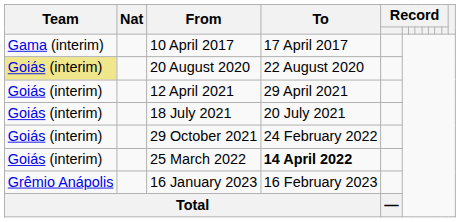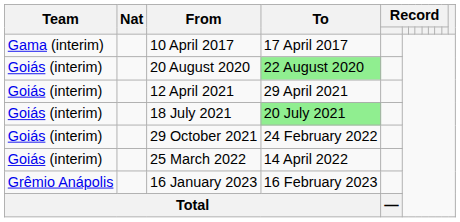20 August 2020 | Team: khaki background -> no background
20 August 2020 | To: no background -> lightgreen background
18 July 2021 | To: no background -> lightgreen background
25 March 2022 | To: bold -> normal
